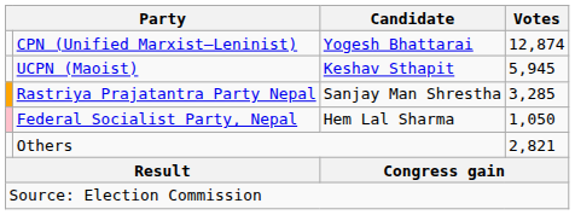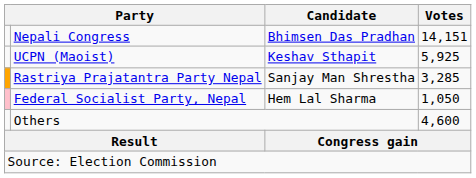+ row: Nepali Congress | Bhimsen Das Pradhan | 14,151
- row: CPN (Unified Marxist–Leninist) | Yogesh Bhattarai | 12,874
UCPN (Maoist) | Votes: 5,945 -> 5,925
Others | Votes: 2,821 -> 4,600
